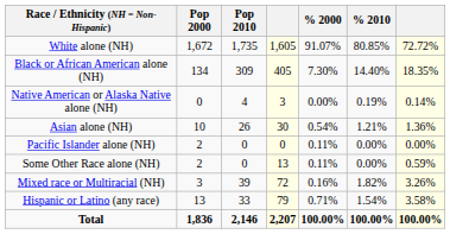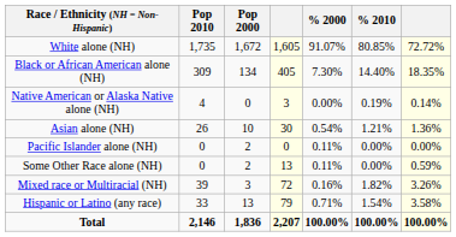columns swapped: Pop 2000 <-> Pop 2010
